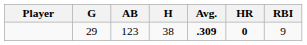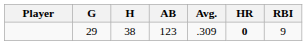columns swapped: AB <-> H
row 2 | Avg.: bold -> normal
